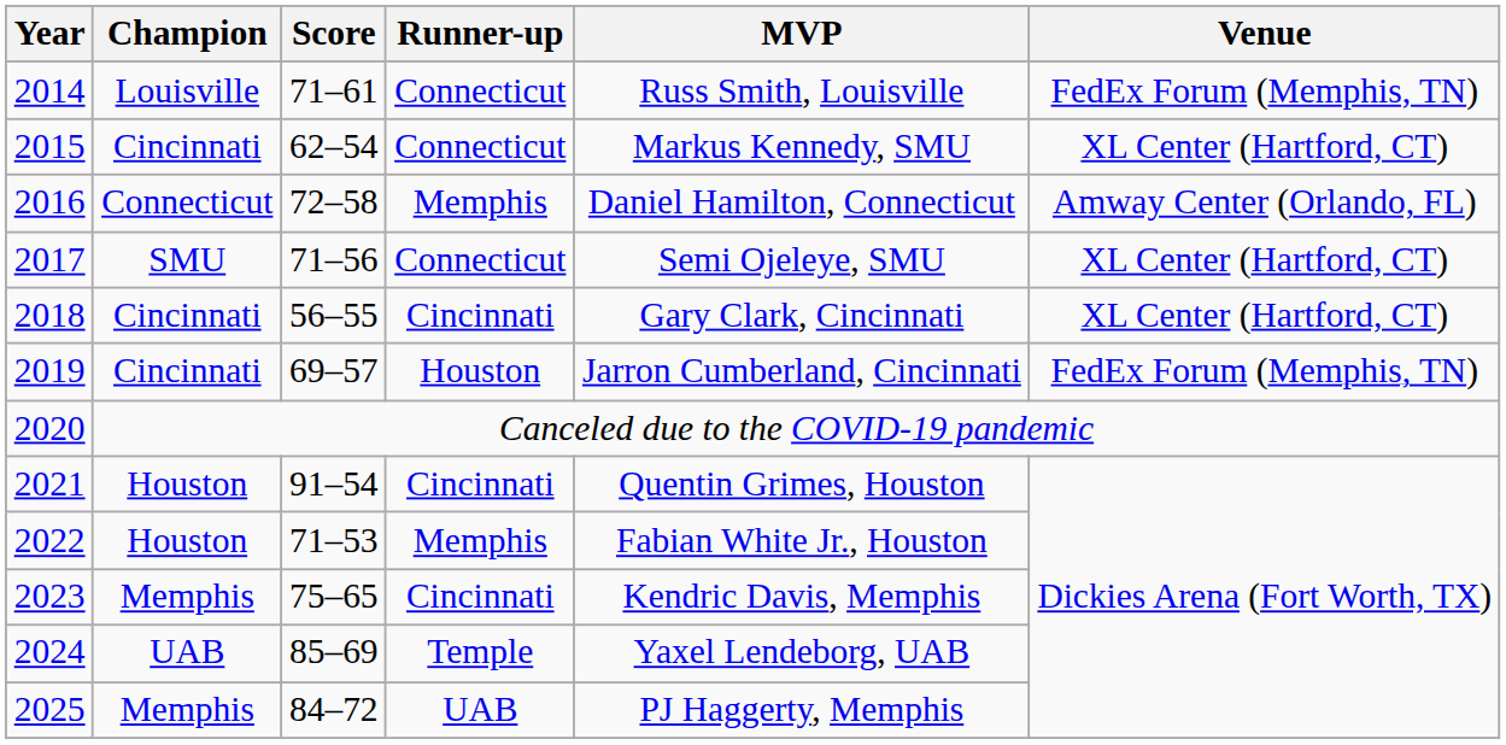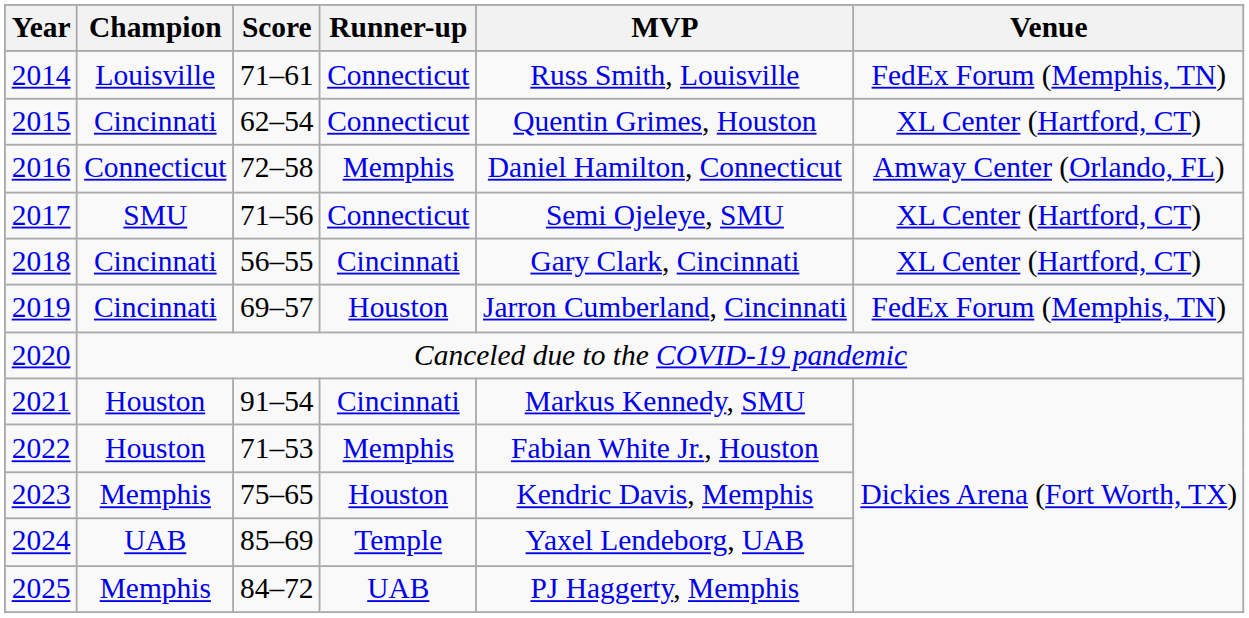2015 | MVP: Markus Kennedy, SMU -> Quentin Grimes, Houston
2021 | MVP: Quentin Grimes, Houston -> Markus Kennedy, SMU
2023 | Runner-up: Cincinnati -> Houston
